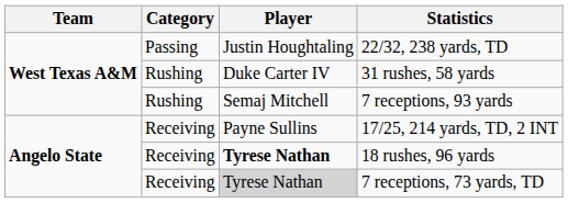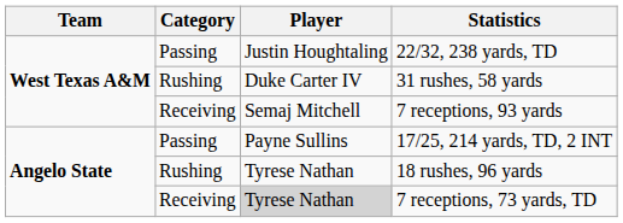7 receptions, 93 yards | Category: Rushing -> Receiving
17/25, 214 yards, TD, 2 INT | Category: Receiving -> Passing
18 rushes, 96 yards | Category: Receiving -> Rushing
18 rushes, 96 yards | Player: bold -> normal
